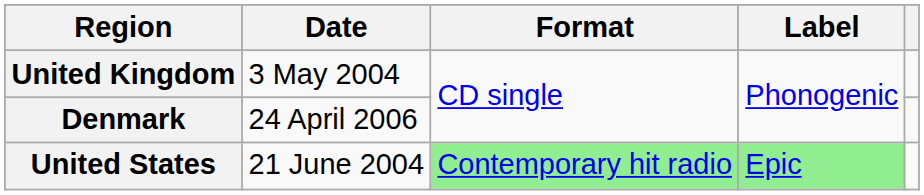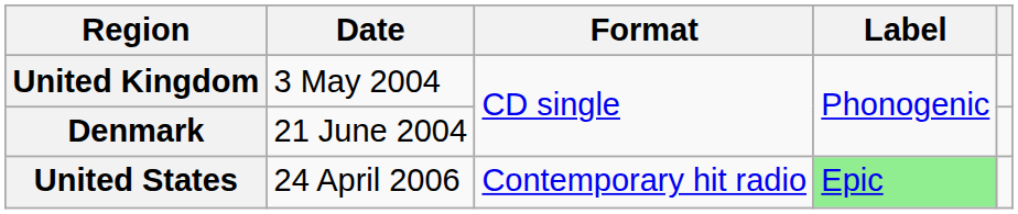Denmark | Date: 24 April 2006 -> 21 June 2004
United States | Date: 21 June 2004 -> 24 April 2006
United States | Format: lightgreen background -> no background
